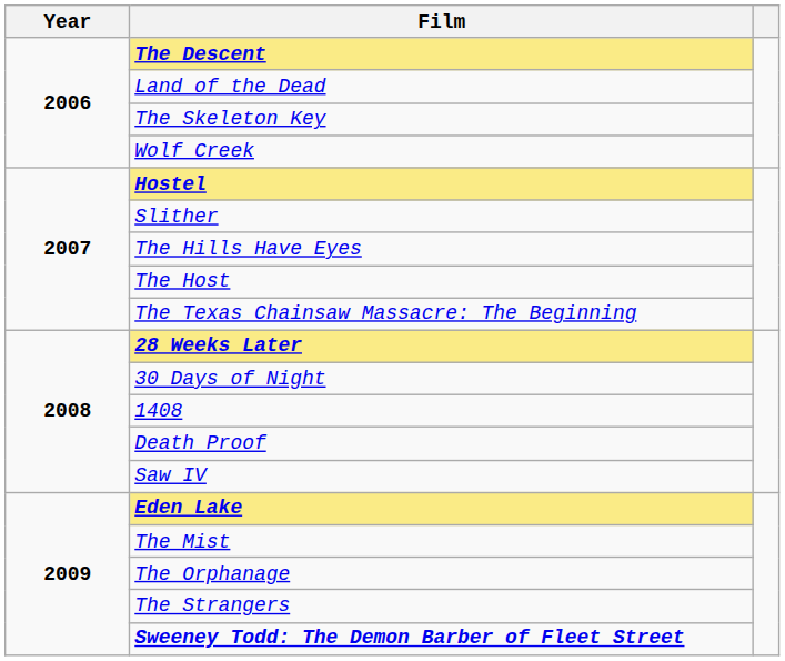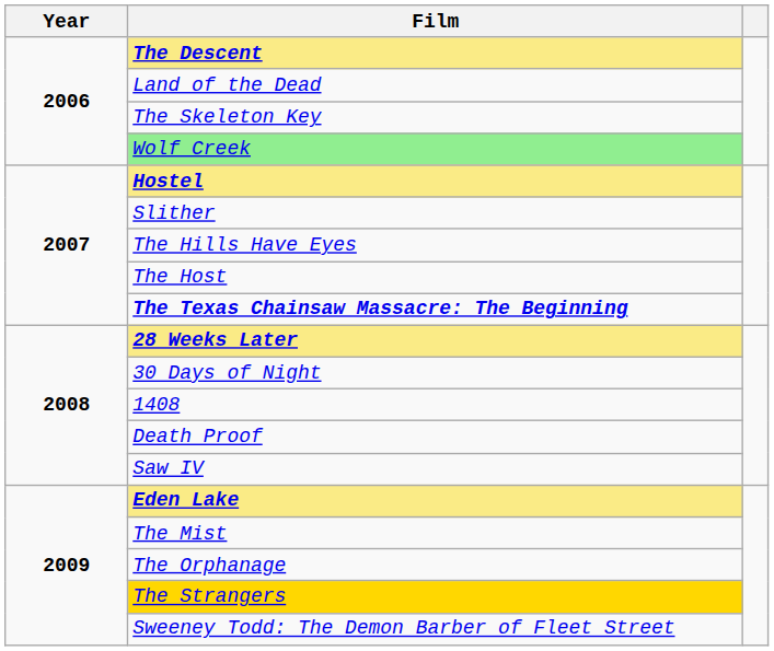Wolf Creek | Film: no background -> lightgreen background
The Texas Chainsaw Massacre: The Beginning | Film: normal -> bold
The Strangers | Film: no background -> gold background
Sweeney Todd: The Demon Barber of Fleet Street | Film: bold -> normal
